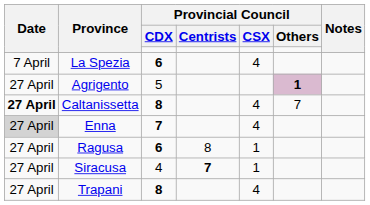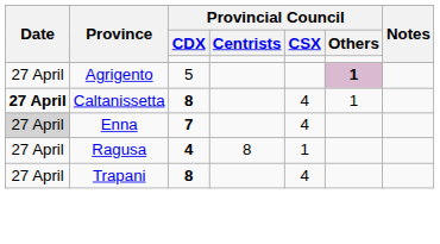- row: 7 April | La Spezia | 6 | 4
Caltanissetta | Provincial Council / Others: 7 -> 1
Ragusa | Provincial Council / CDX: 6 -> 4
- row: 27 April | Siracusa | 4 | 7 | 1
